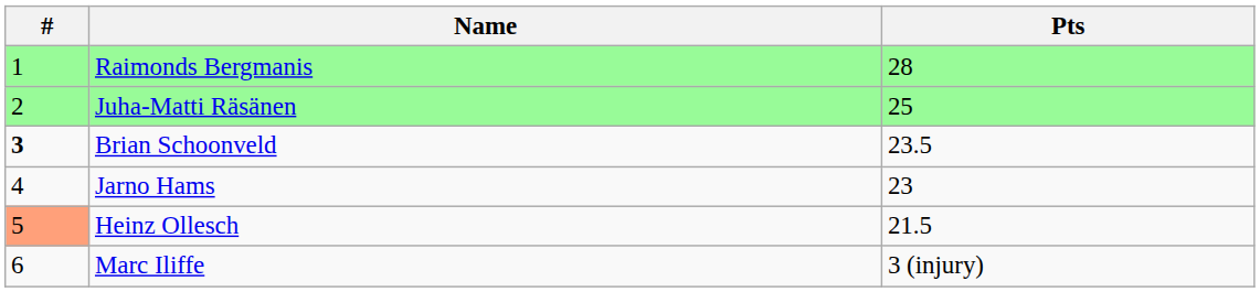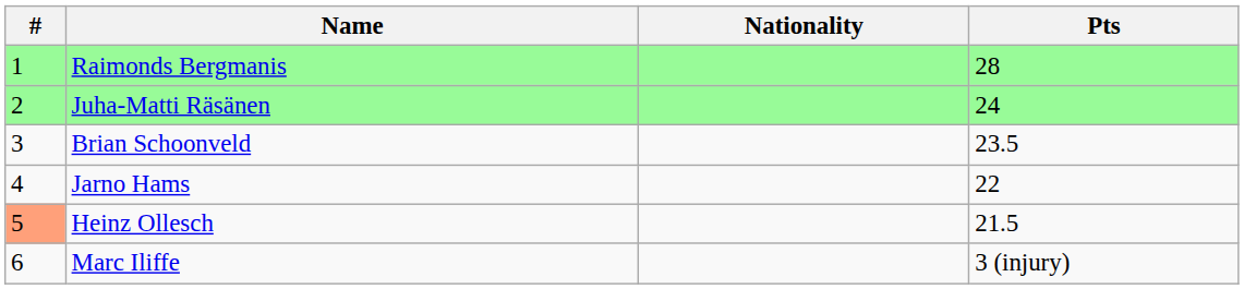+ column: Nationality
Juha-Matti Räsänen | Pts: 25 -> 24
Brian Schoonveld | #: bold -> normal
Jarno Hams | Pts: 23 -> 22
